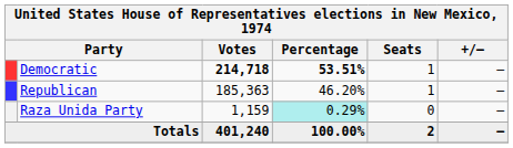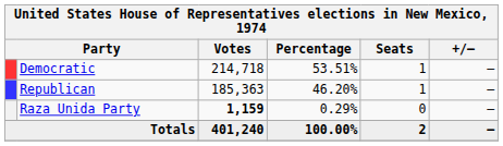Democratic | Votes: bold -> normal
Democratic | Percentage: bold -> normal
Raza Unida Party | Votes: normal -> bold
Raza Unida Party | Percentage: paleturquoise background -> no background
